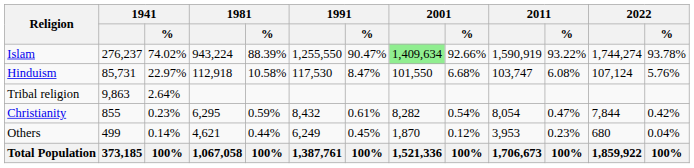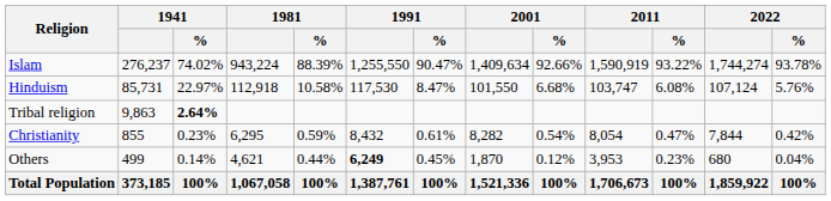Islam | 2001: lightgreen background -> no background
Tribal religion | 1941 / %: normal -> bold
Others | 1991: normal -> bold
